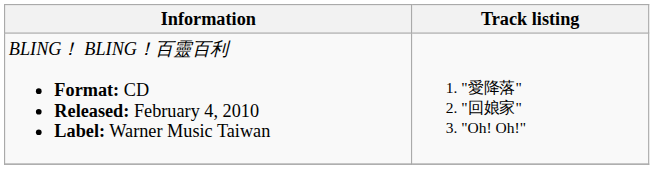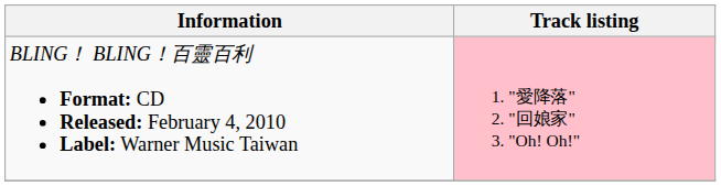row 2 | Track listing: no background -> pink background
